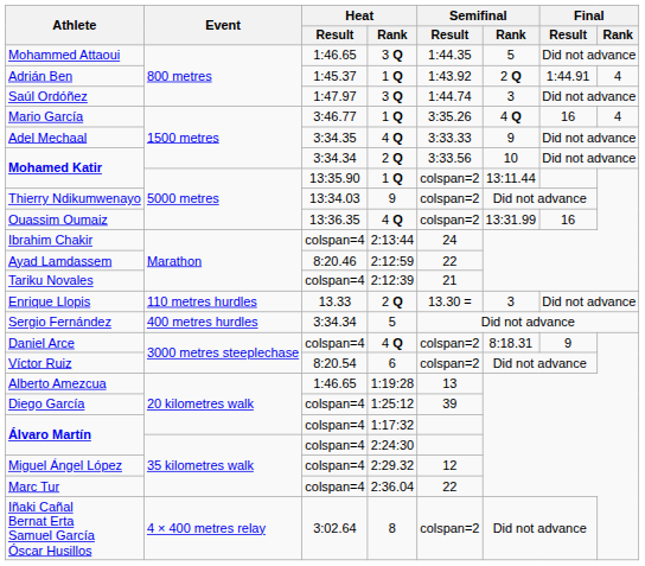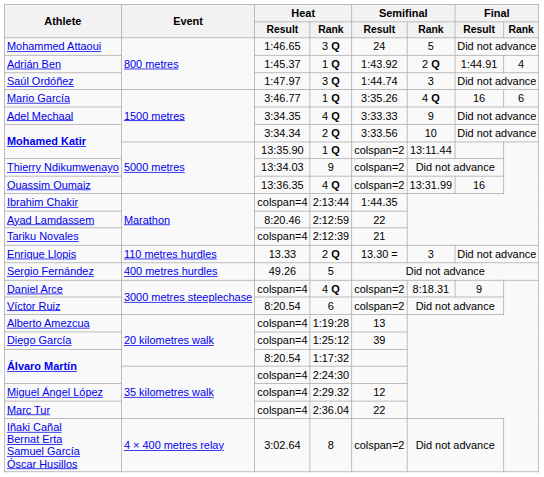Mohammed Attaoui | Semifinal / Result: 1:44.35 -> 24
Mario García | Final / Rank: 4 -> 6
Ibrahim Chakir | Semifinal / Result: 24 -> 1:44.35
Sergio Fernández | Heat / Result: 3:34.34 -> 49.26
Alberto Amezcua | Heat / Result: 1:46.65 -> colspan=4
Álvaro Martín / 1:17:32 | Heat / Result: colspan=4 -> 8:20.54
